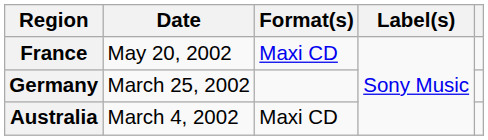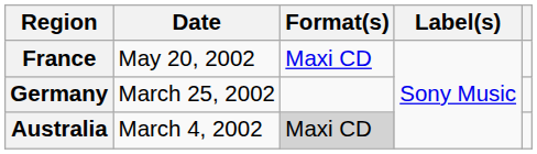Australia | Format(s): no background -> lightgrey background
